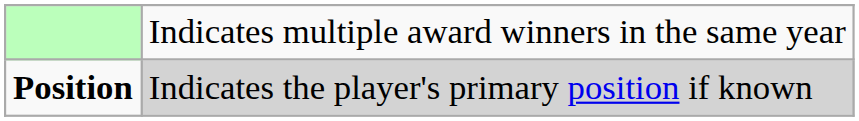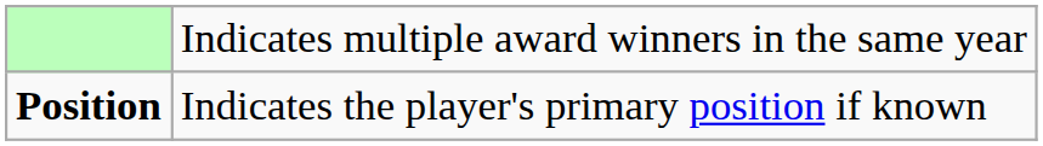Position | column 2: lightgrey background -> no background
